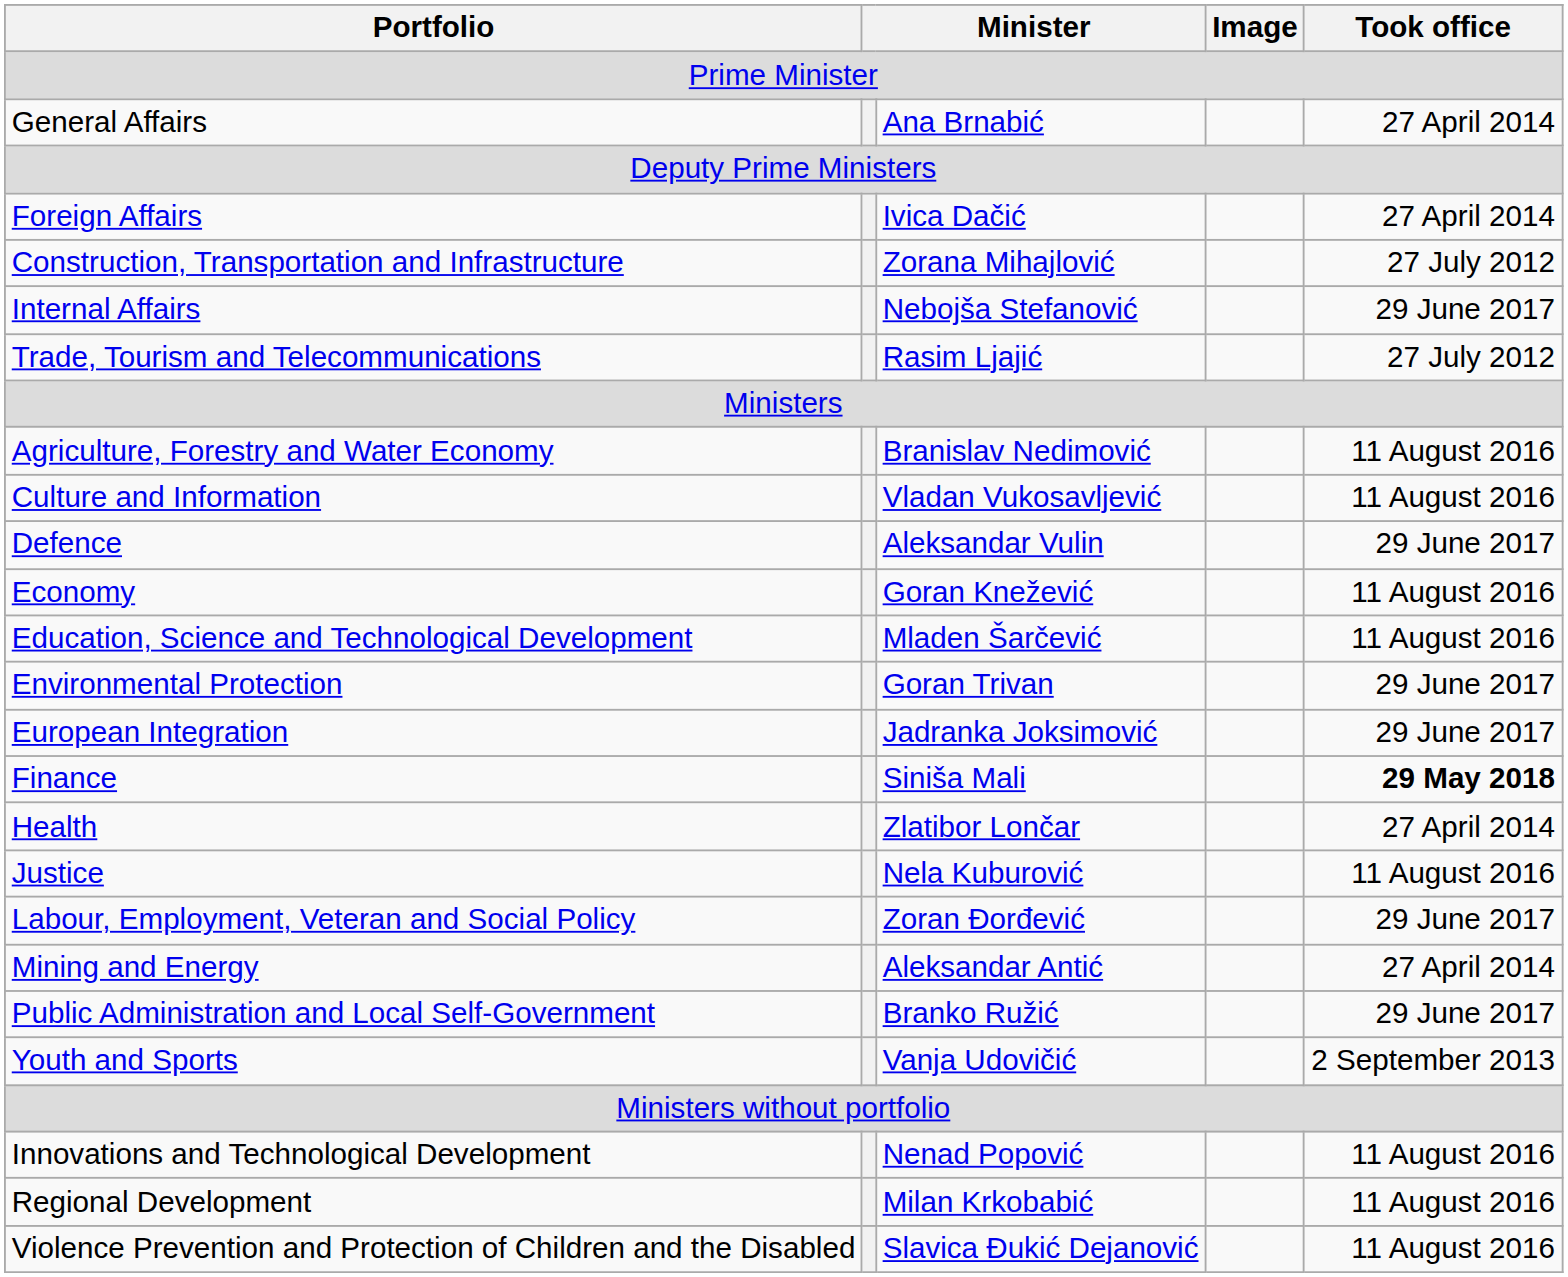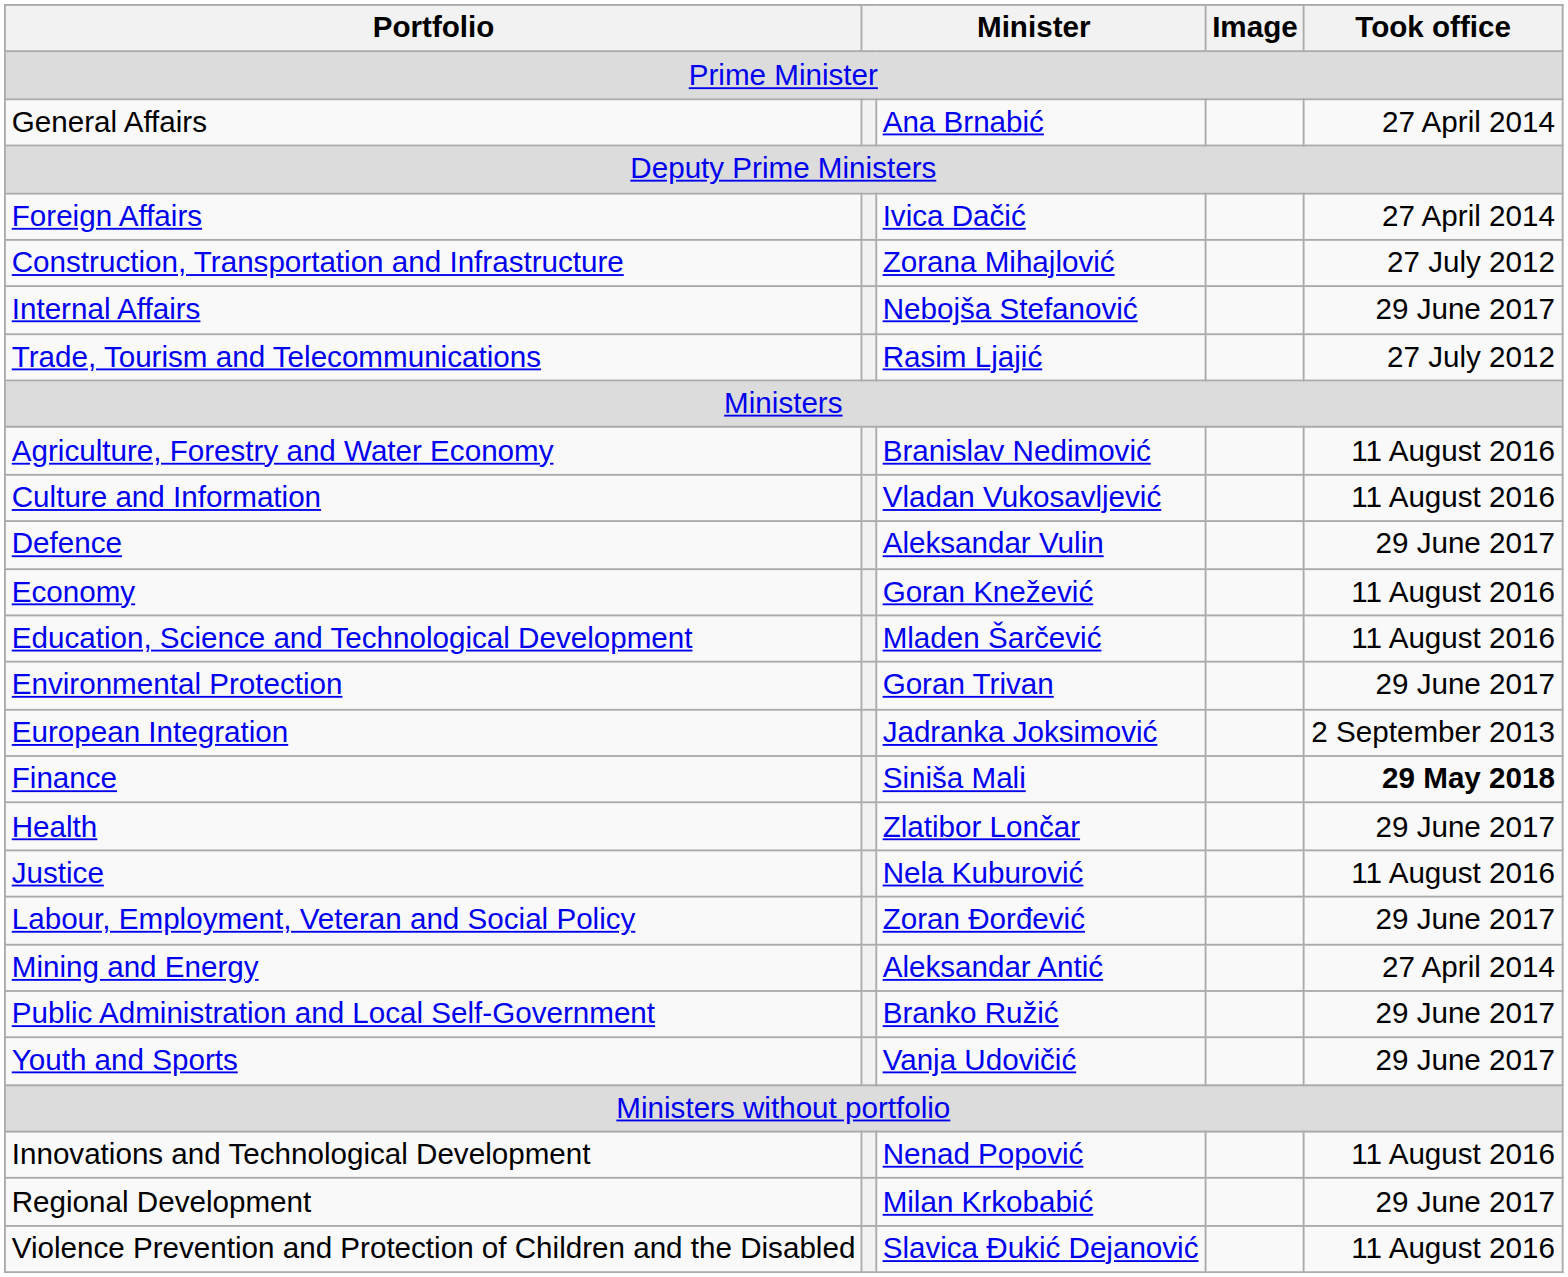European Integration | Took office: 29 June 2017 -> 2 September 2013
Health | Took office: 27 April 2014 -> 29 June 2017
Youth and Sports | Took office: 2 September 2013 -> 29 June 2017
Regional Development | Took office: 11 August 2016 -> 29 June 2017
